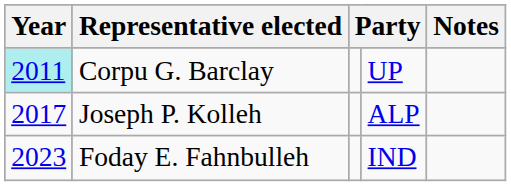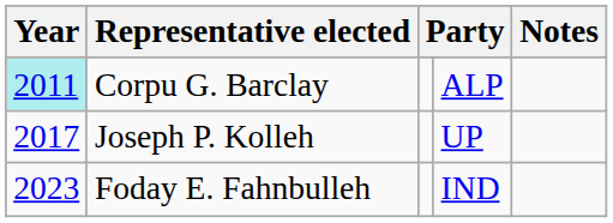Corpu G. Barclay | column 4: UP -> ALP
Joseph P. Kolleh | column 4: ALP -> UP
